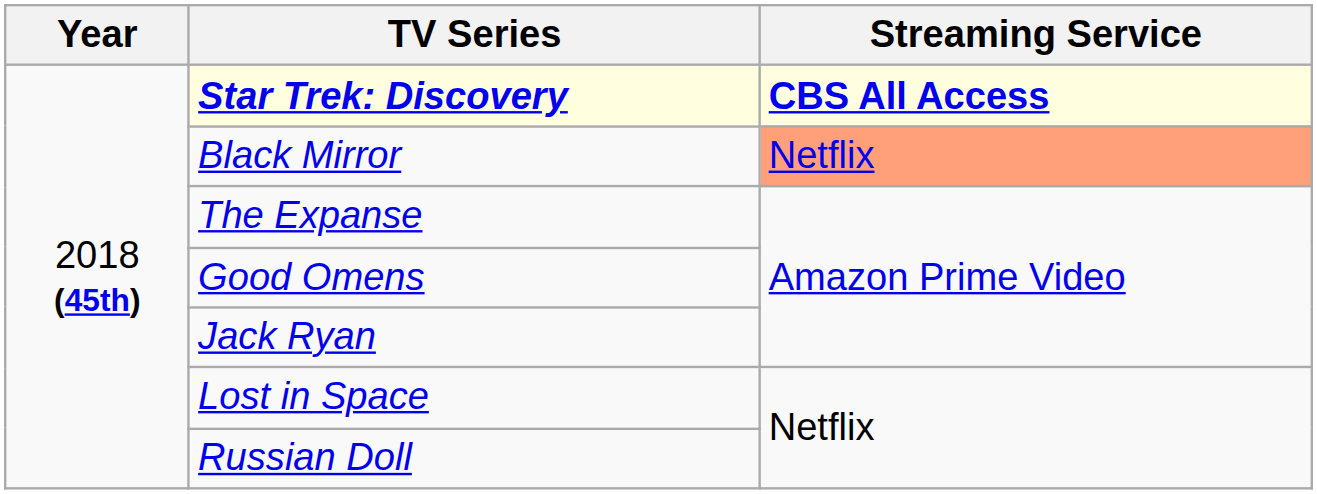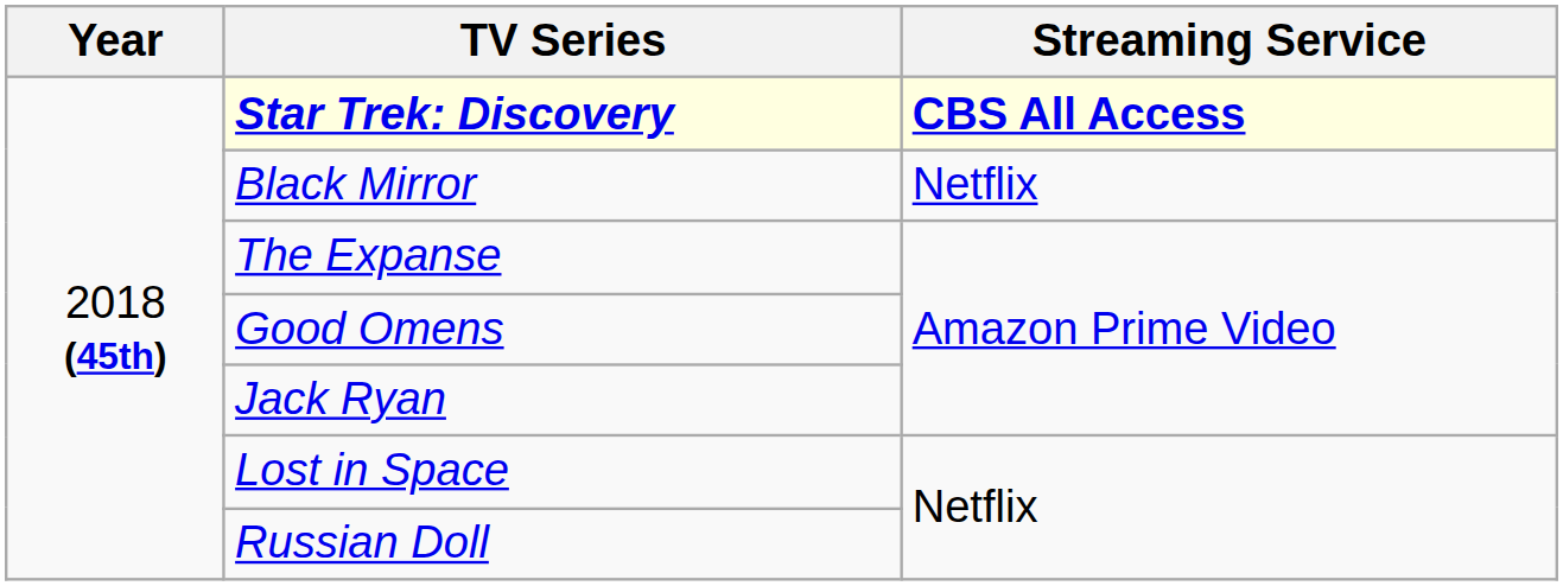Black Mirror | Streaming Service: lightsalmon background -> no background
